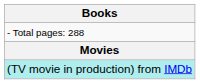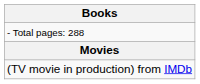row 4 | column 1: paleturquoise background -> no background
